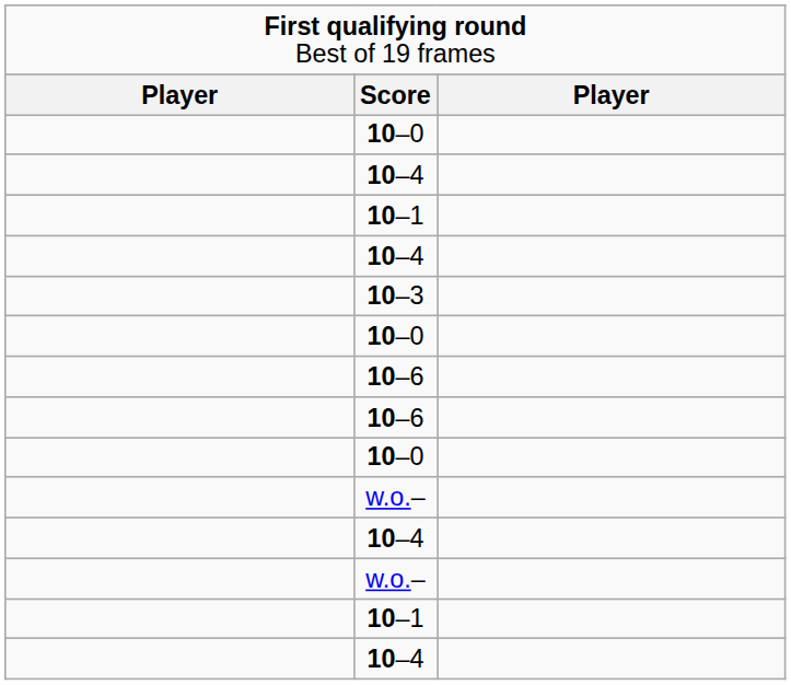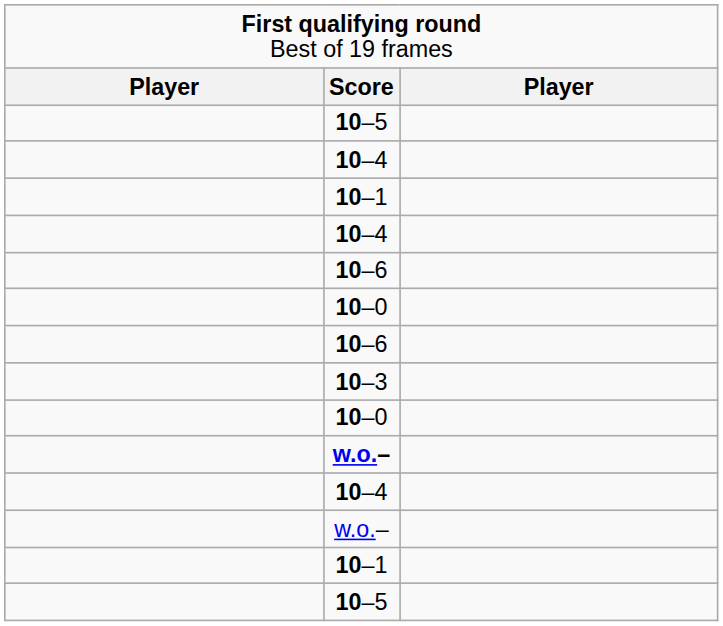row 3 | column 2: 10–0 -> 10–5
row 7 | column 2: 10–3 -> 10–6
row 10 | column 2: 10–6 -> 10–3
row 12 | column 2: normal -> bold
row 16 | column 2: 10–4 -> 10–5
